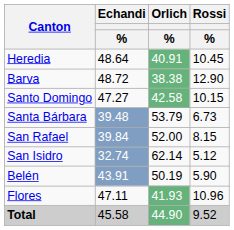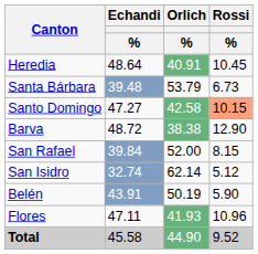rows swapped: Barva <-> Santa Bárbara
Santo Domingo | Rossi / %: no background -> lightsalmon background
